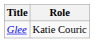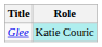Glee | Role: no background -> paleturquoise background
